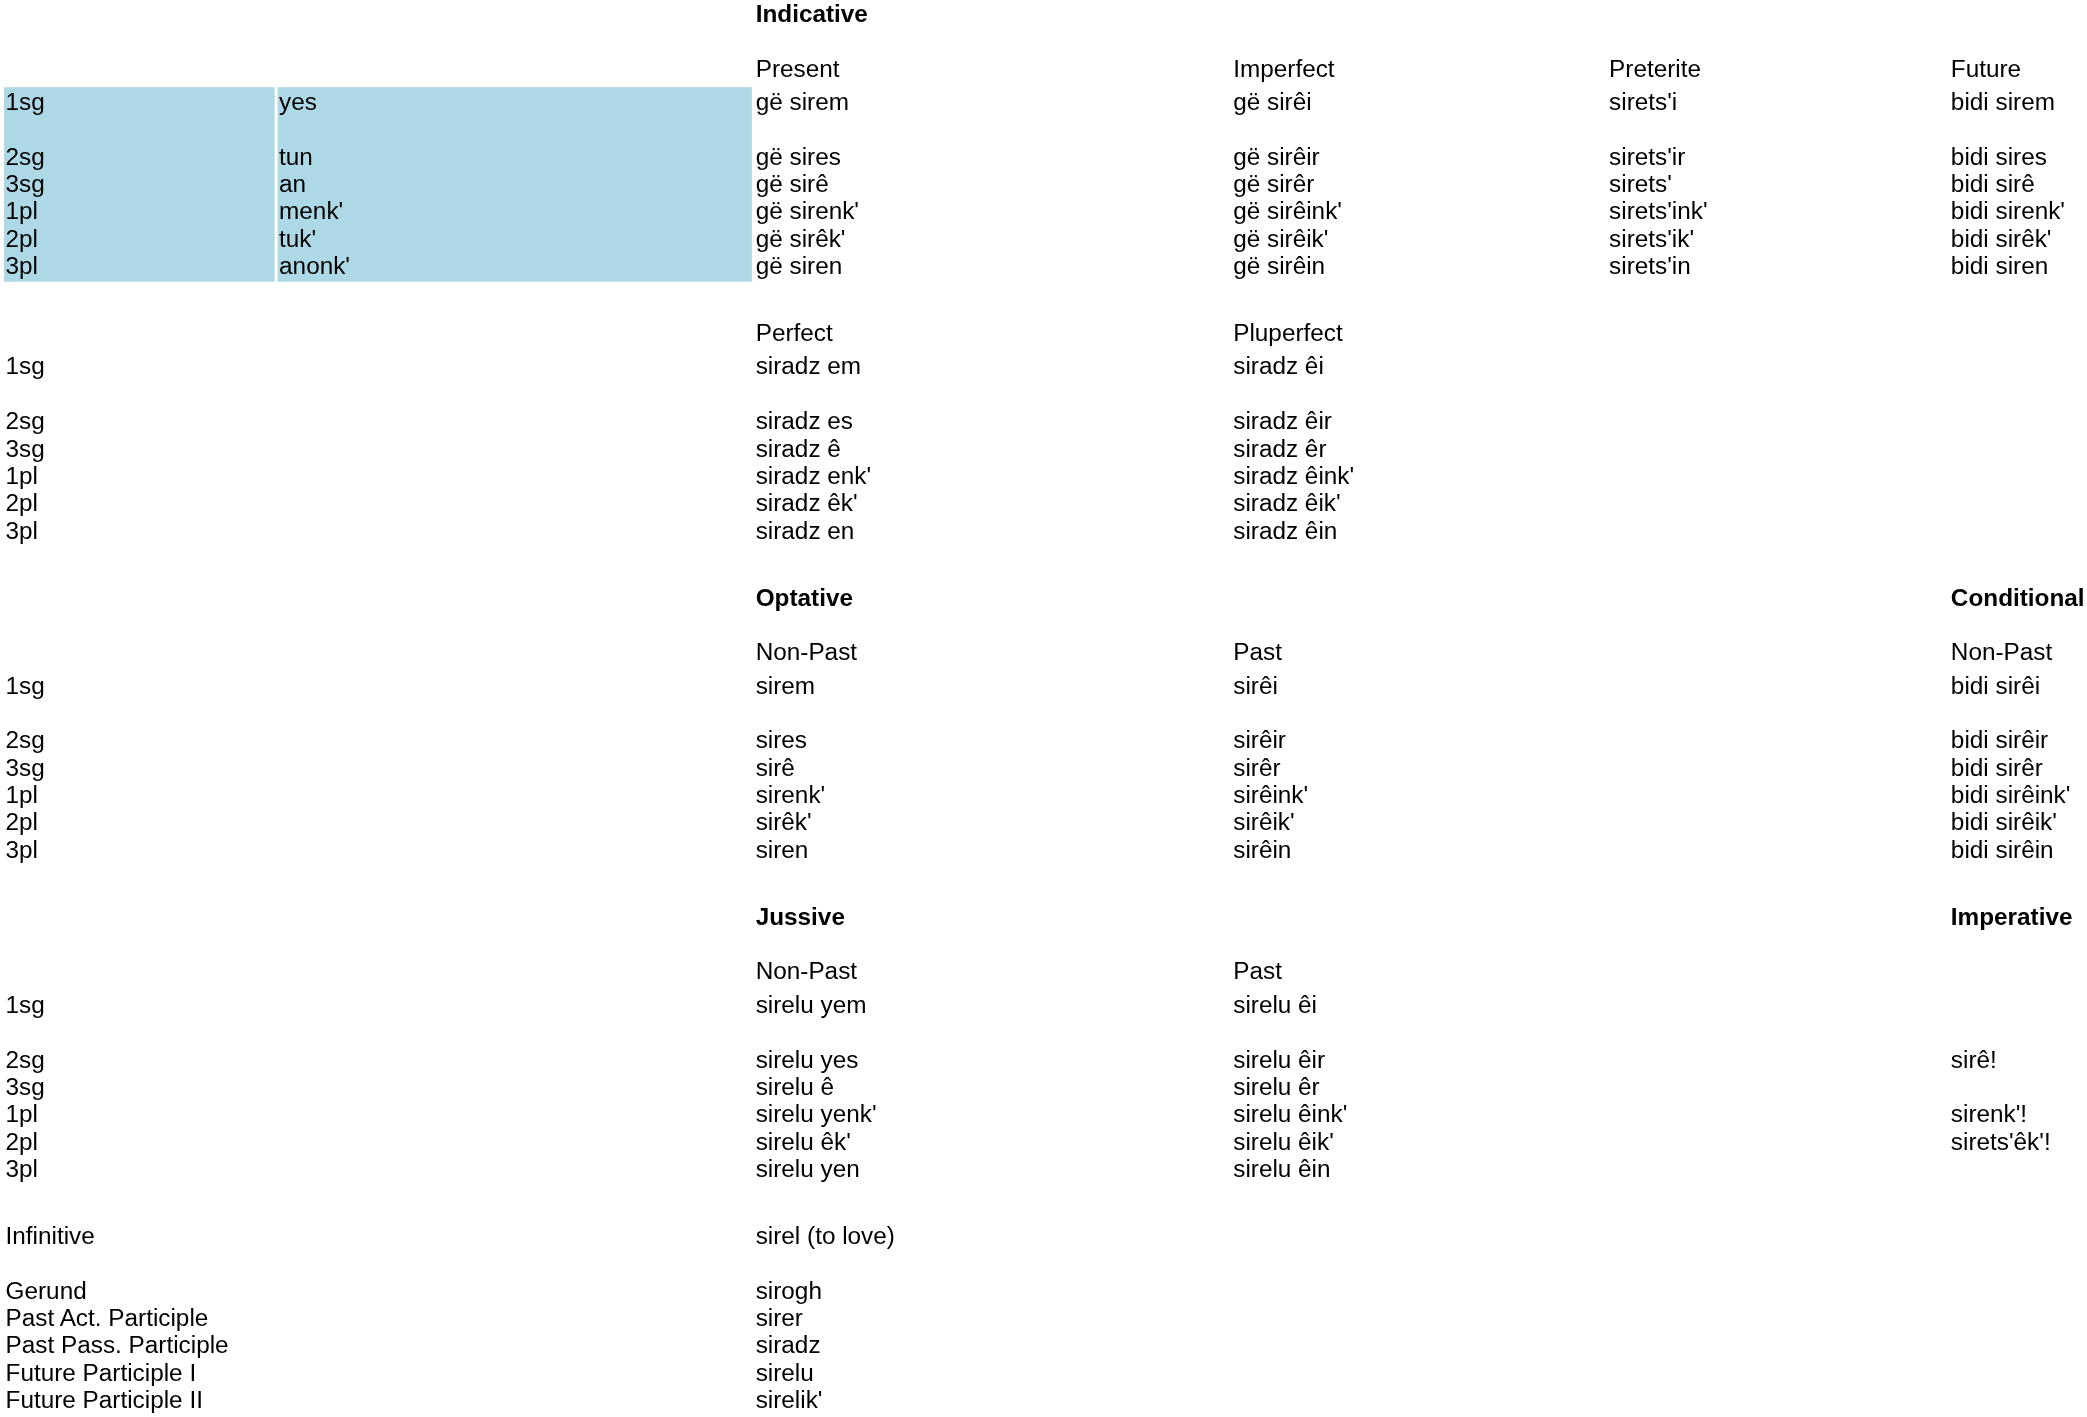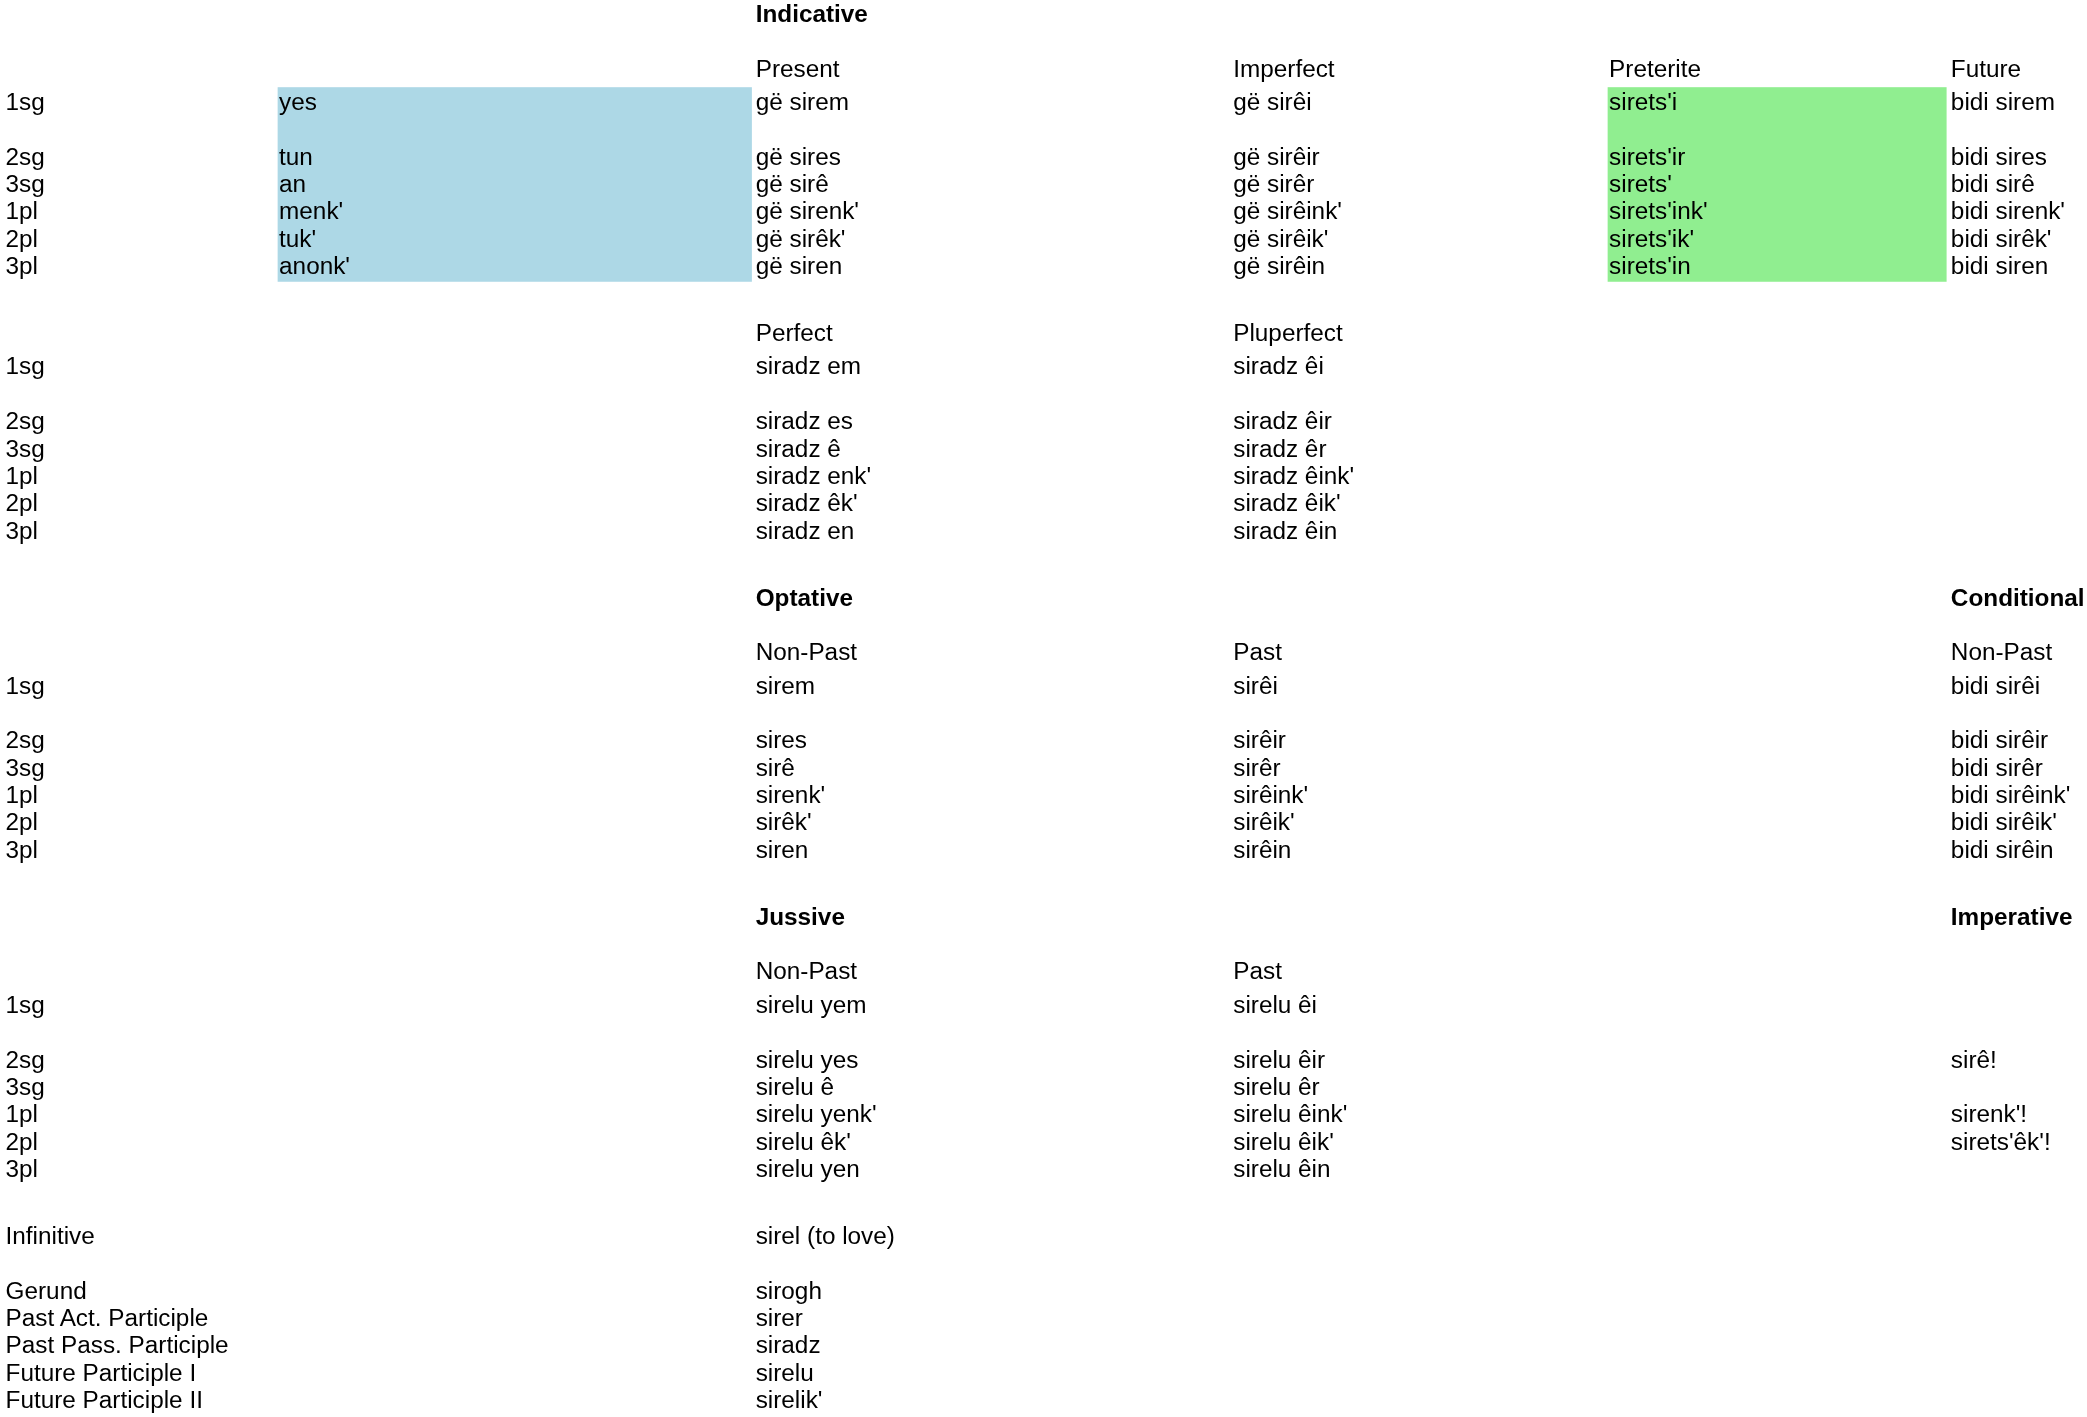gë sirem gë sires gë sirê gë sirenk' gë sirêk' gë siren | column 1: lightblue background -> no background
gë sirem gë sires gë sirê gë sirenk' gë sirêk' gë siren | column 5: no background -> lightgreen background
